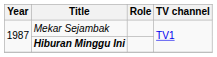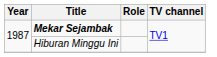Mekar Sejambak | Title: normal -> bold
Hiburan Minggu Ini | Title: bold -> normal
